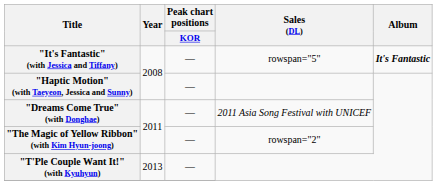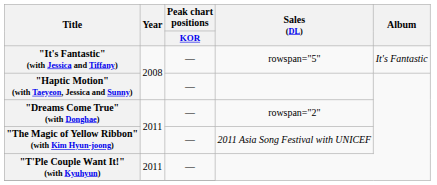"It's Fantastic" (with Jessica and Tiffany) | Album: bold -> normal
"Dreams Come True" (with Donghae) | Sales (DL): 2011 Asia Song Festival with UNICEF -> rowspan="2"
"The Magic of Yellow Ribbon" (with Kim Hyun-joong) | Sales (DL): rowspan="2" -> 2011 Asia Song Festival with UNICEF
"T'Ple Couple Want It!" (with Kyuhyun) | Year: 2013 -> 2011
